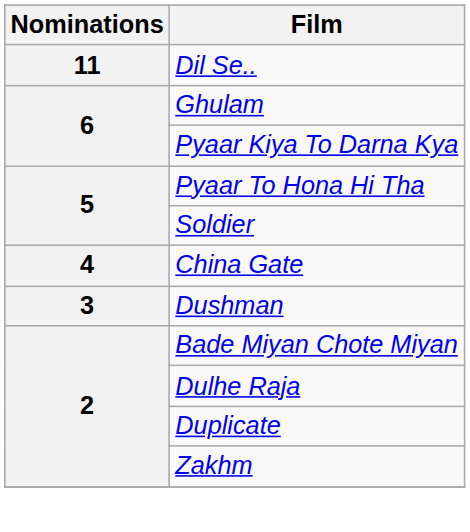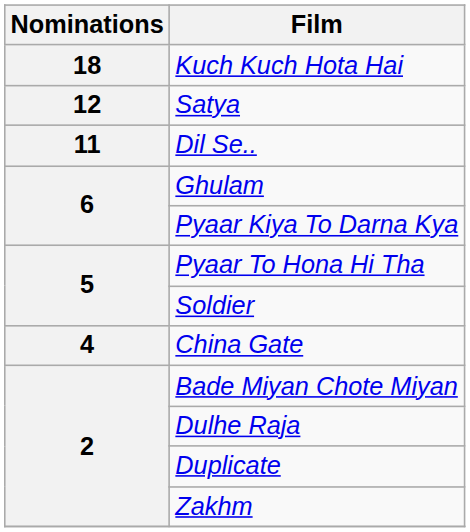+ row: 18 | Kuch Kuch Hota Hai
+ row: 12 | Satya
- row: 3 | Dushman
